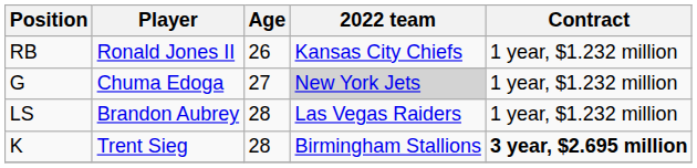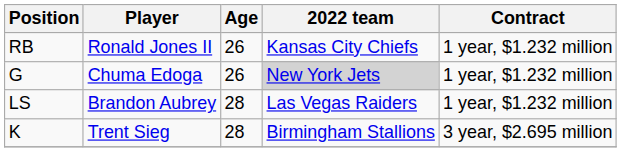G | Age: 27 -> 26
K | Contract: bold -> normal
